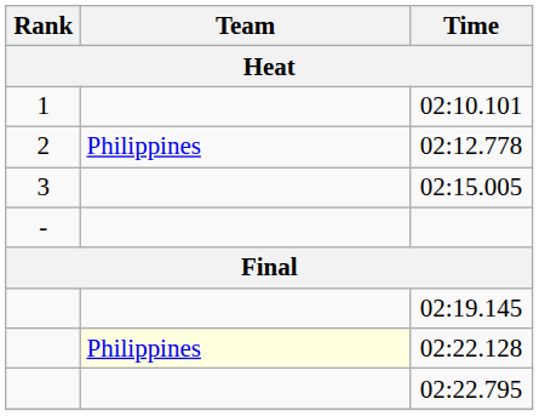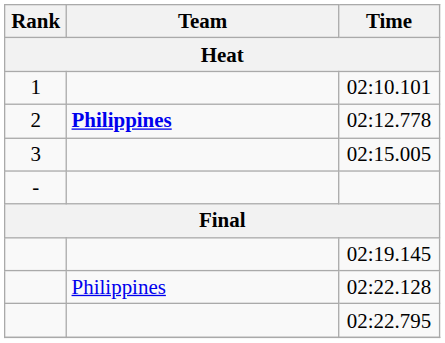02:12.778 | Team: normal -> bold
02:22.128 | Team: lightyellow background -> no background
